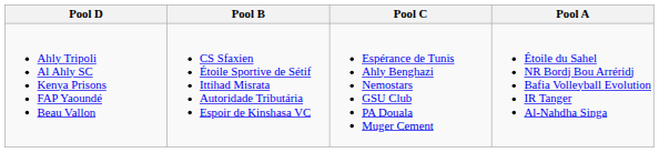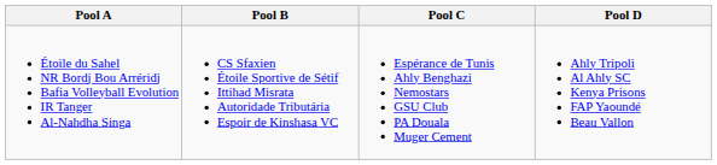columns swapped: Pool A <-> Pool D
